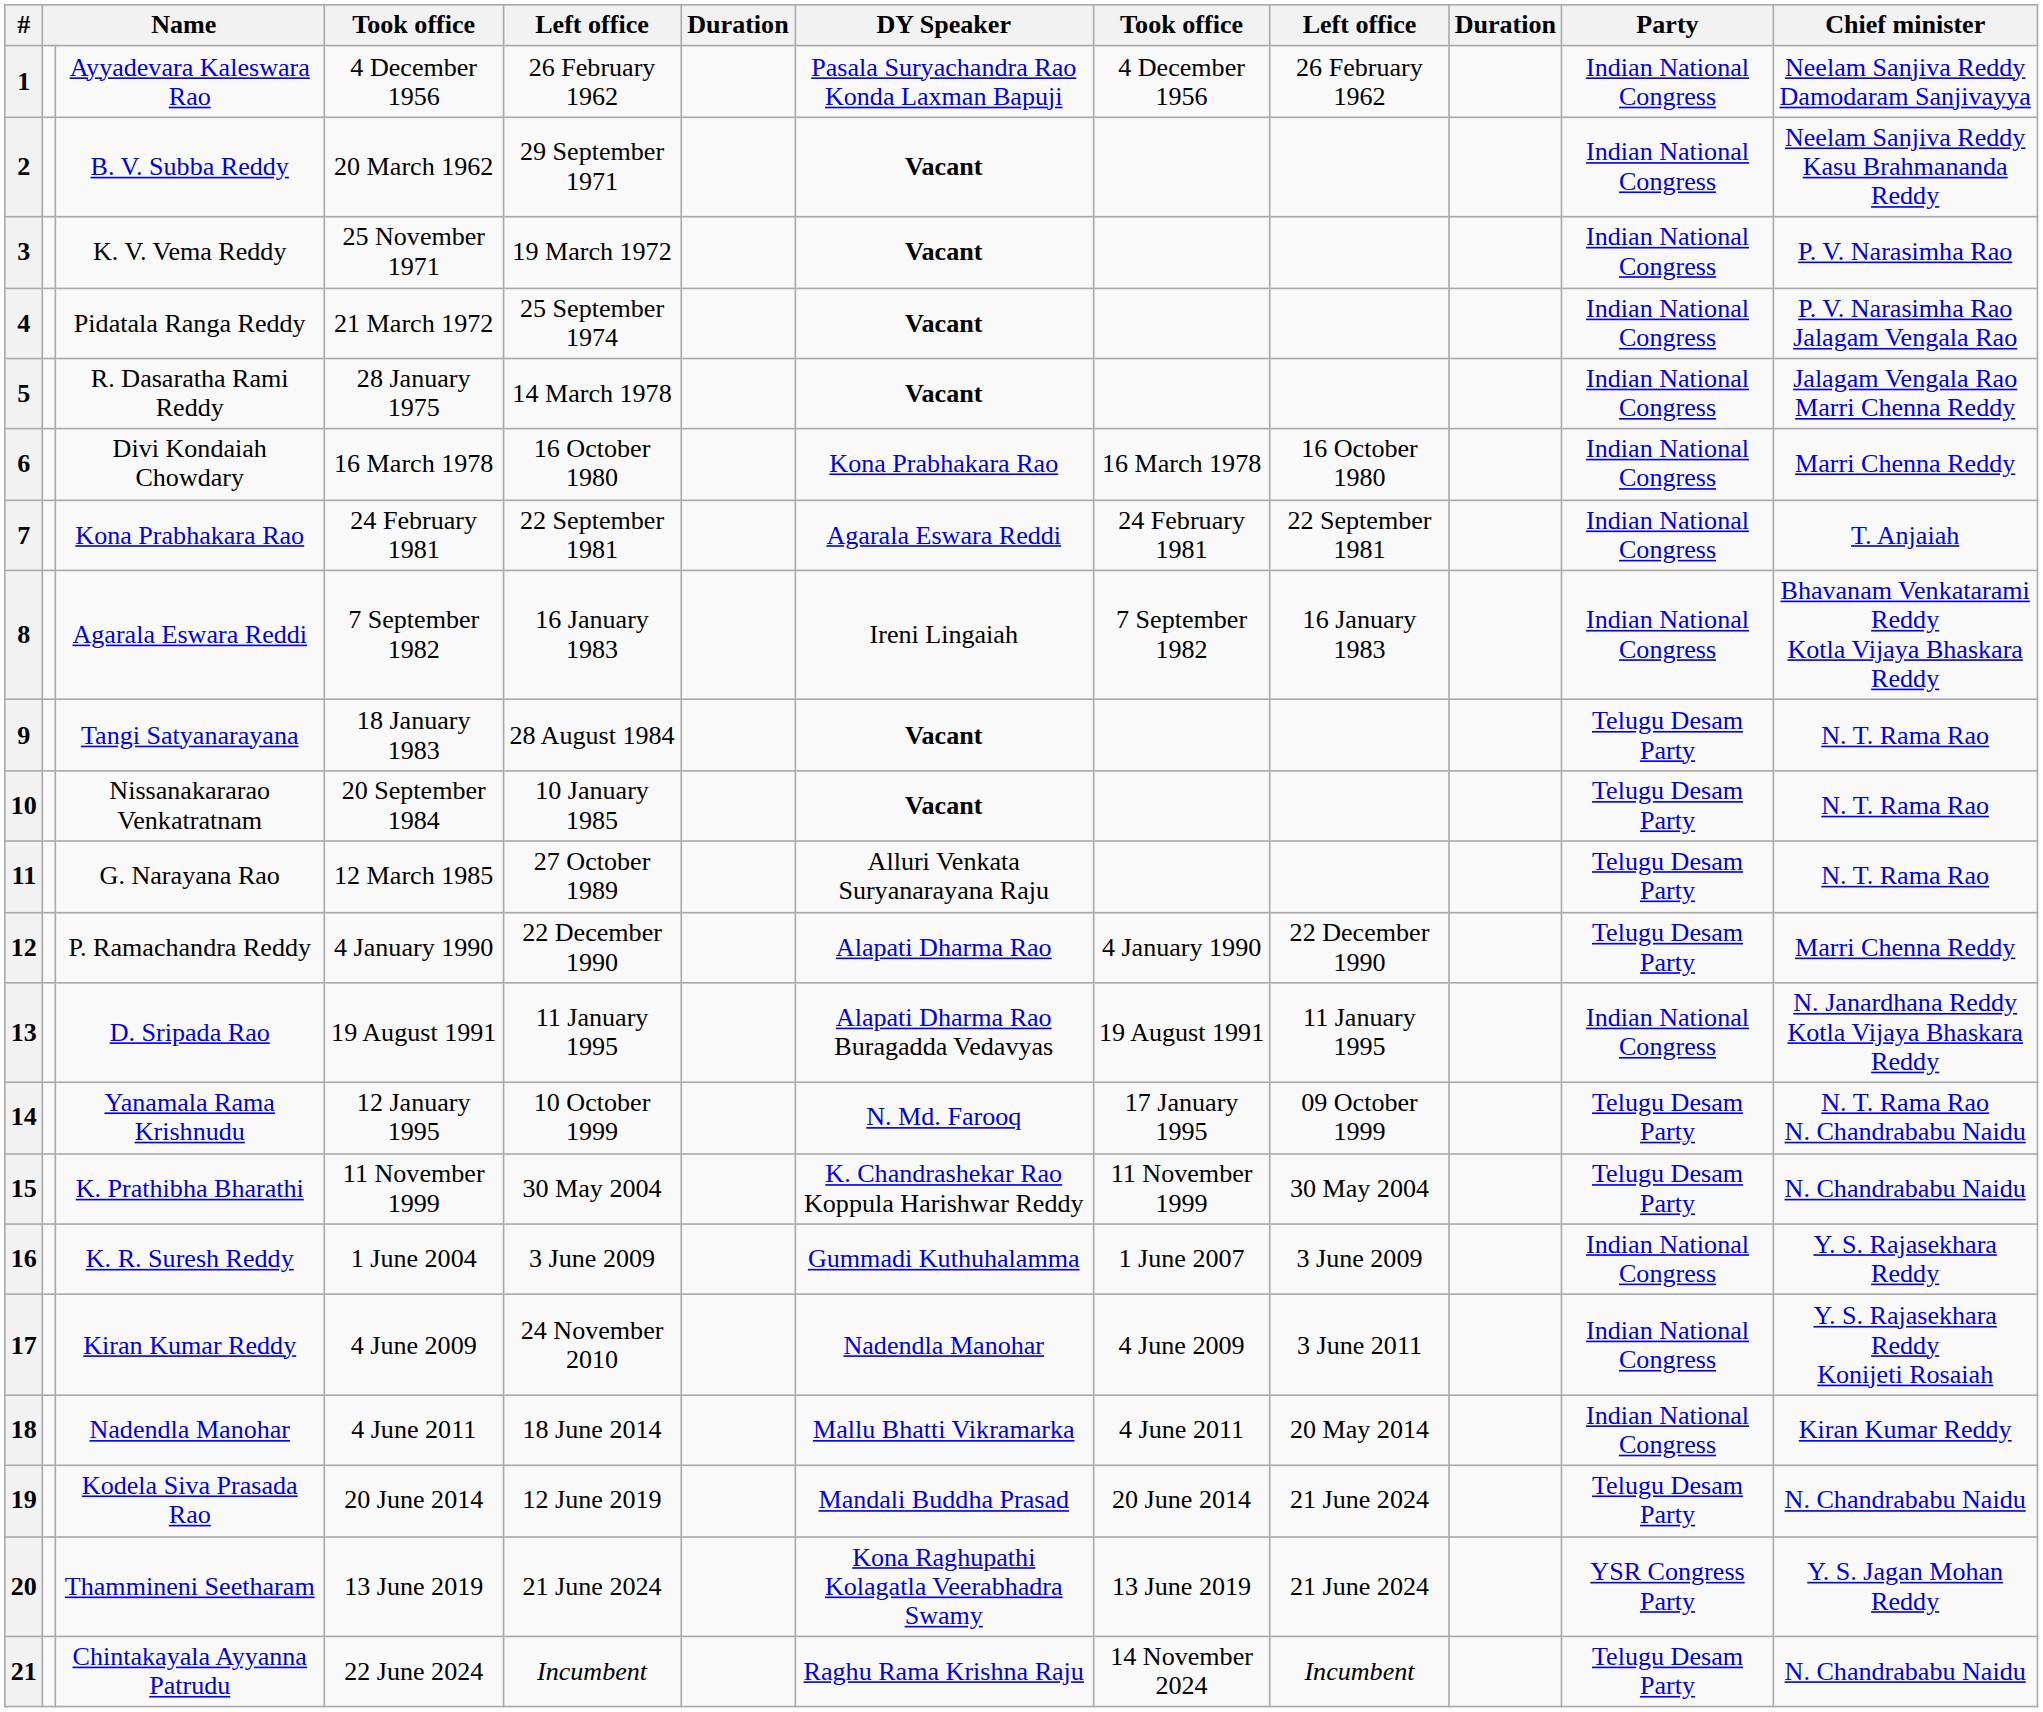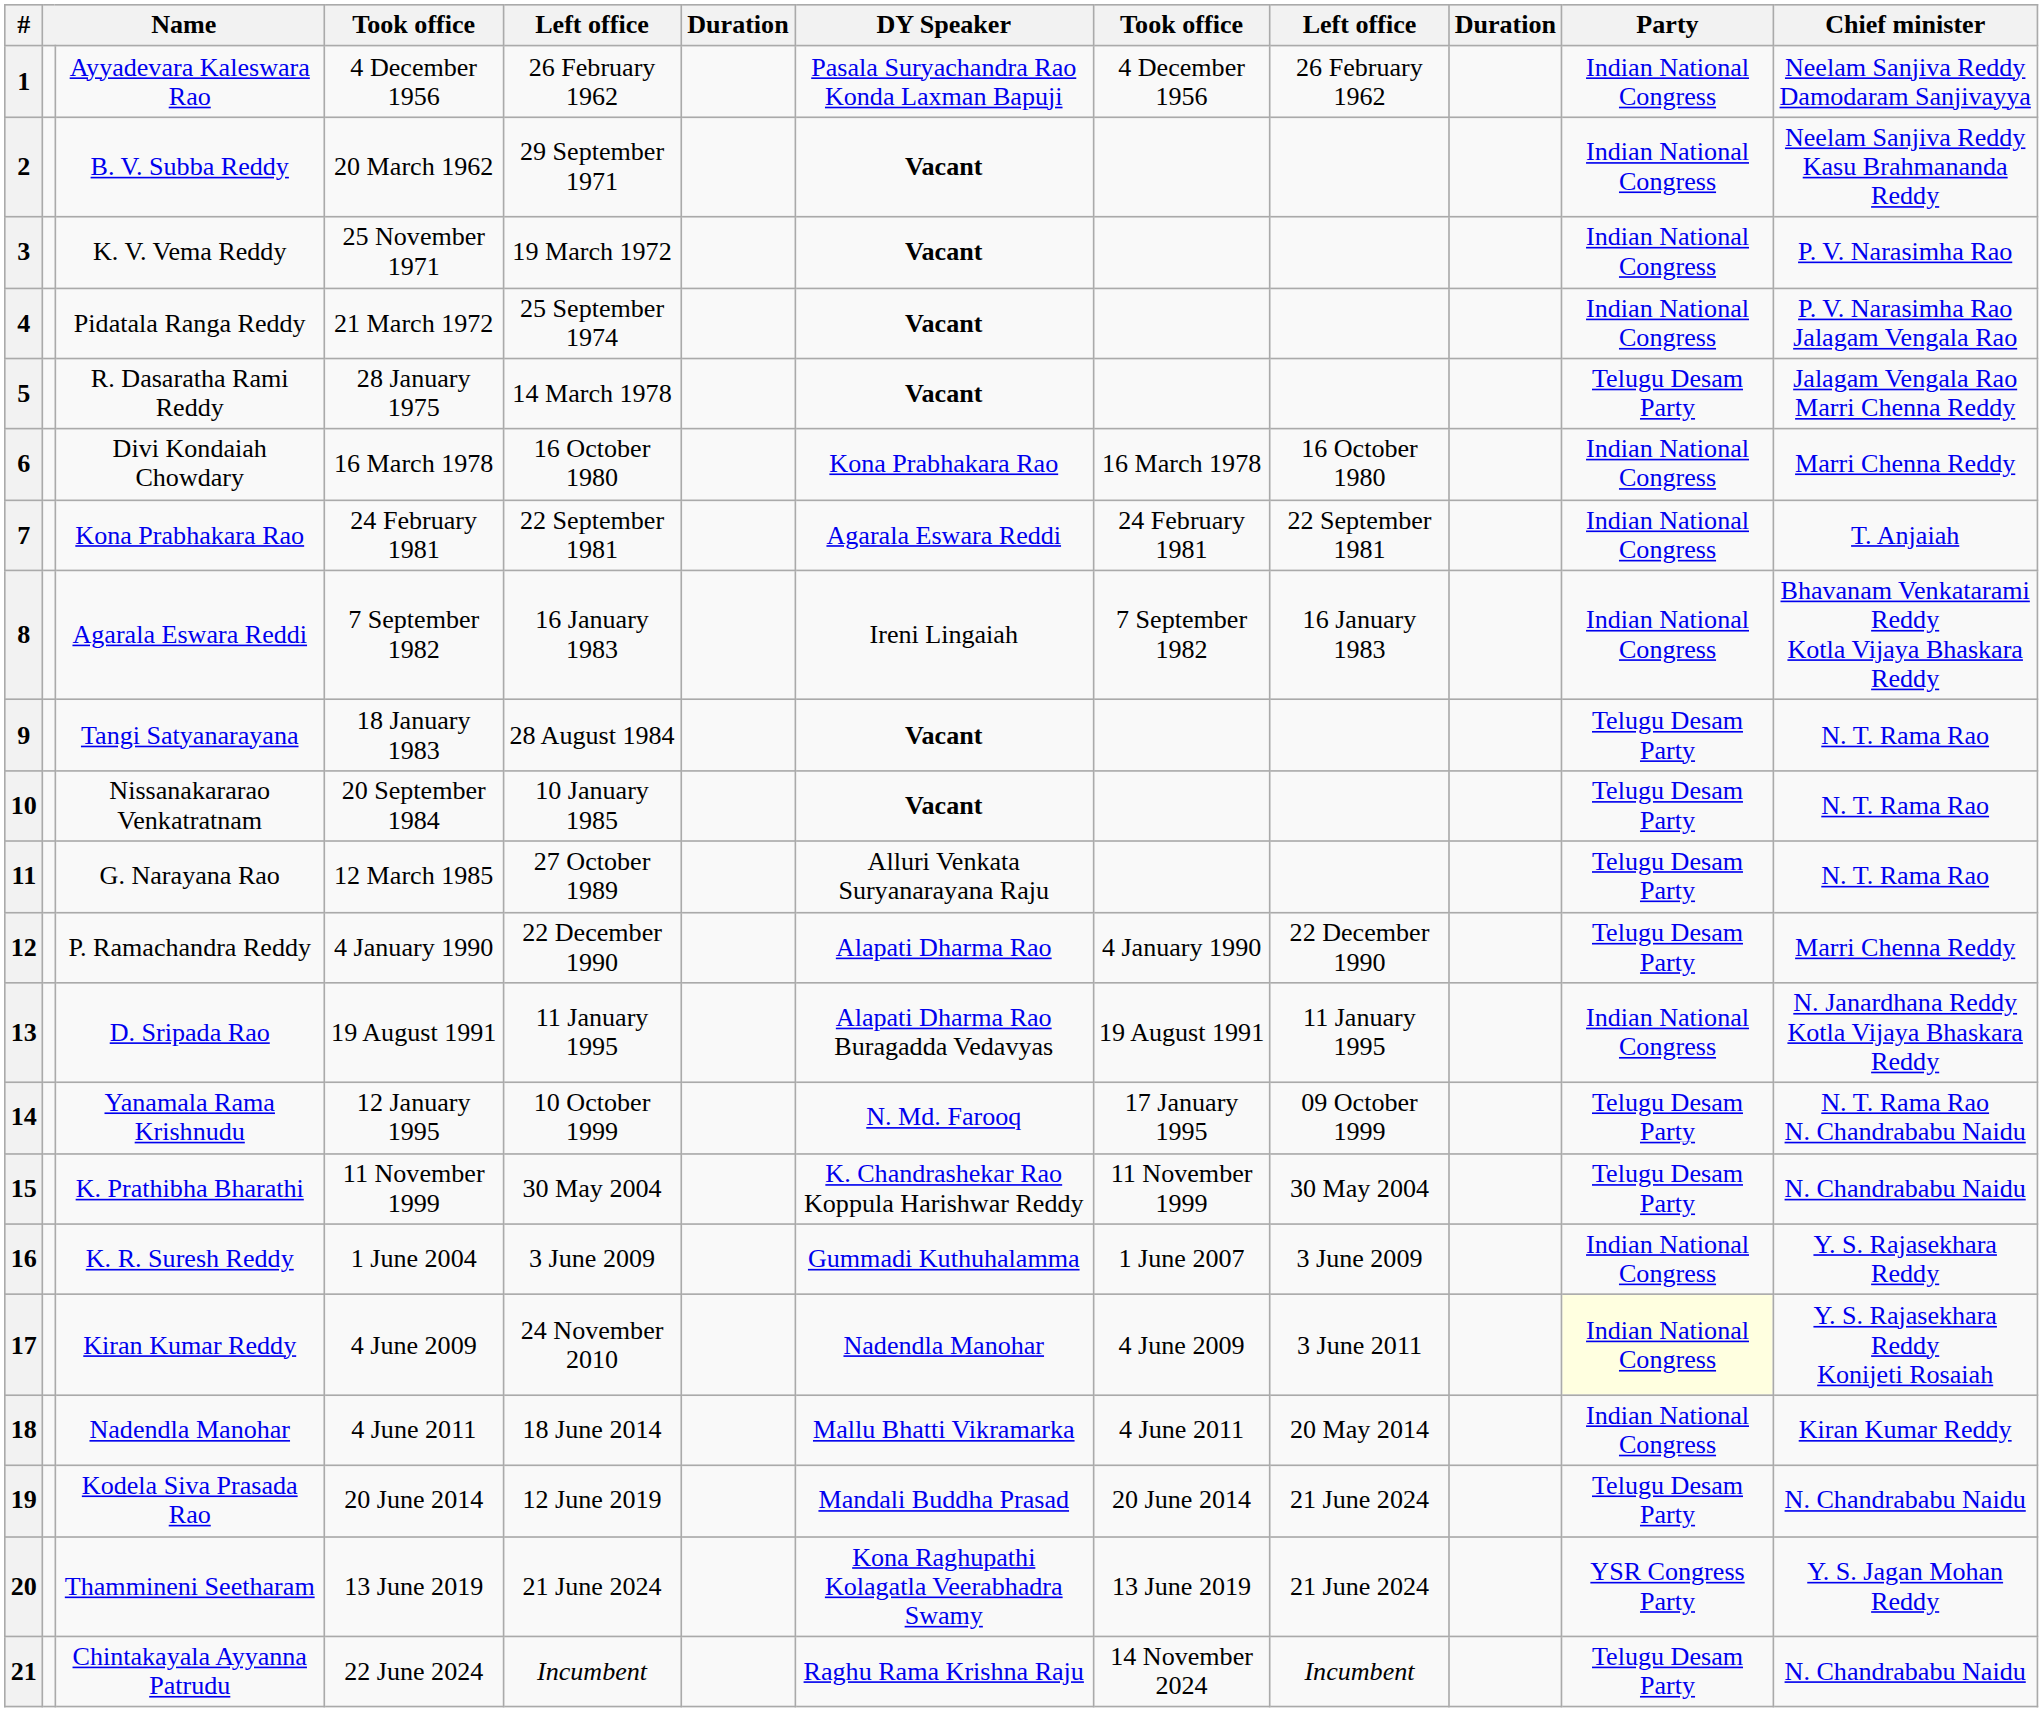5 | Party: Indian National Congress -> Telugu Desam Party
17 | Party: no background -> lightyellow background
